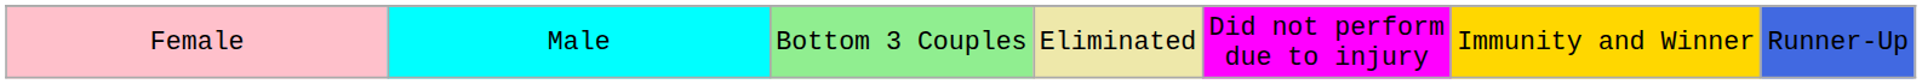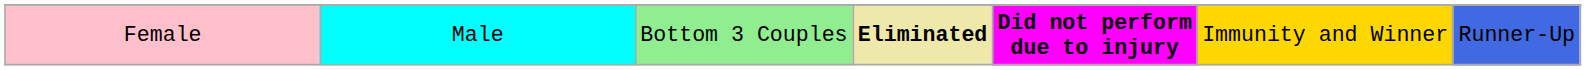Female | column 4: normal -> bold
Female | column 5: normal -> bold
